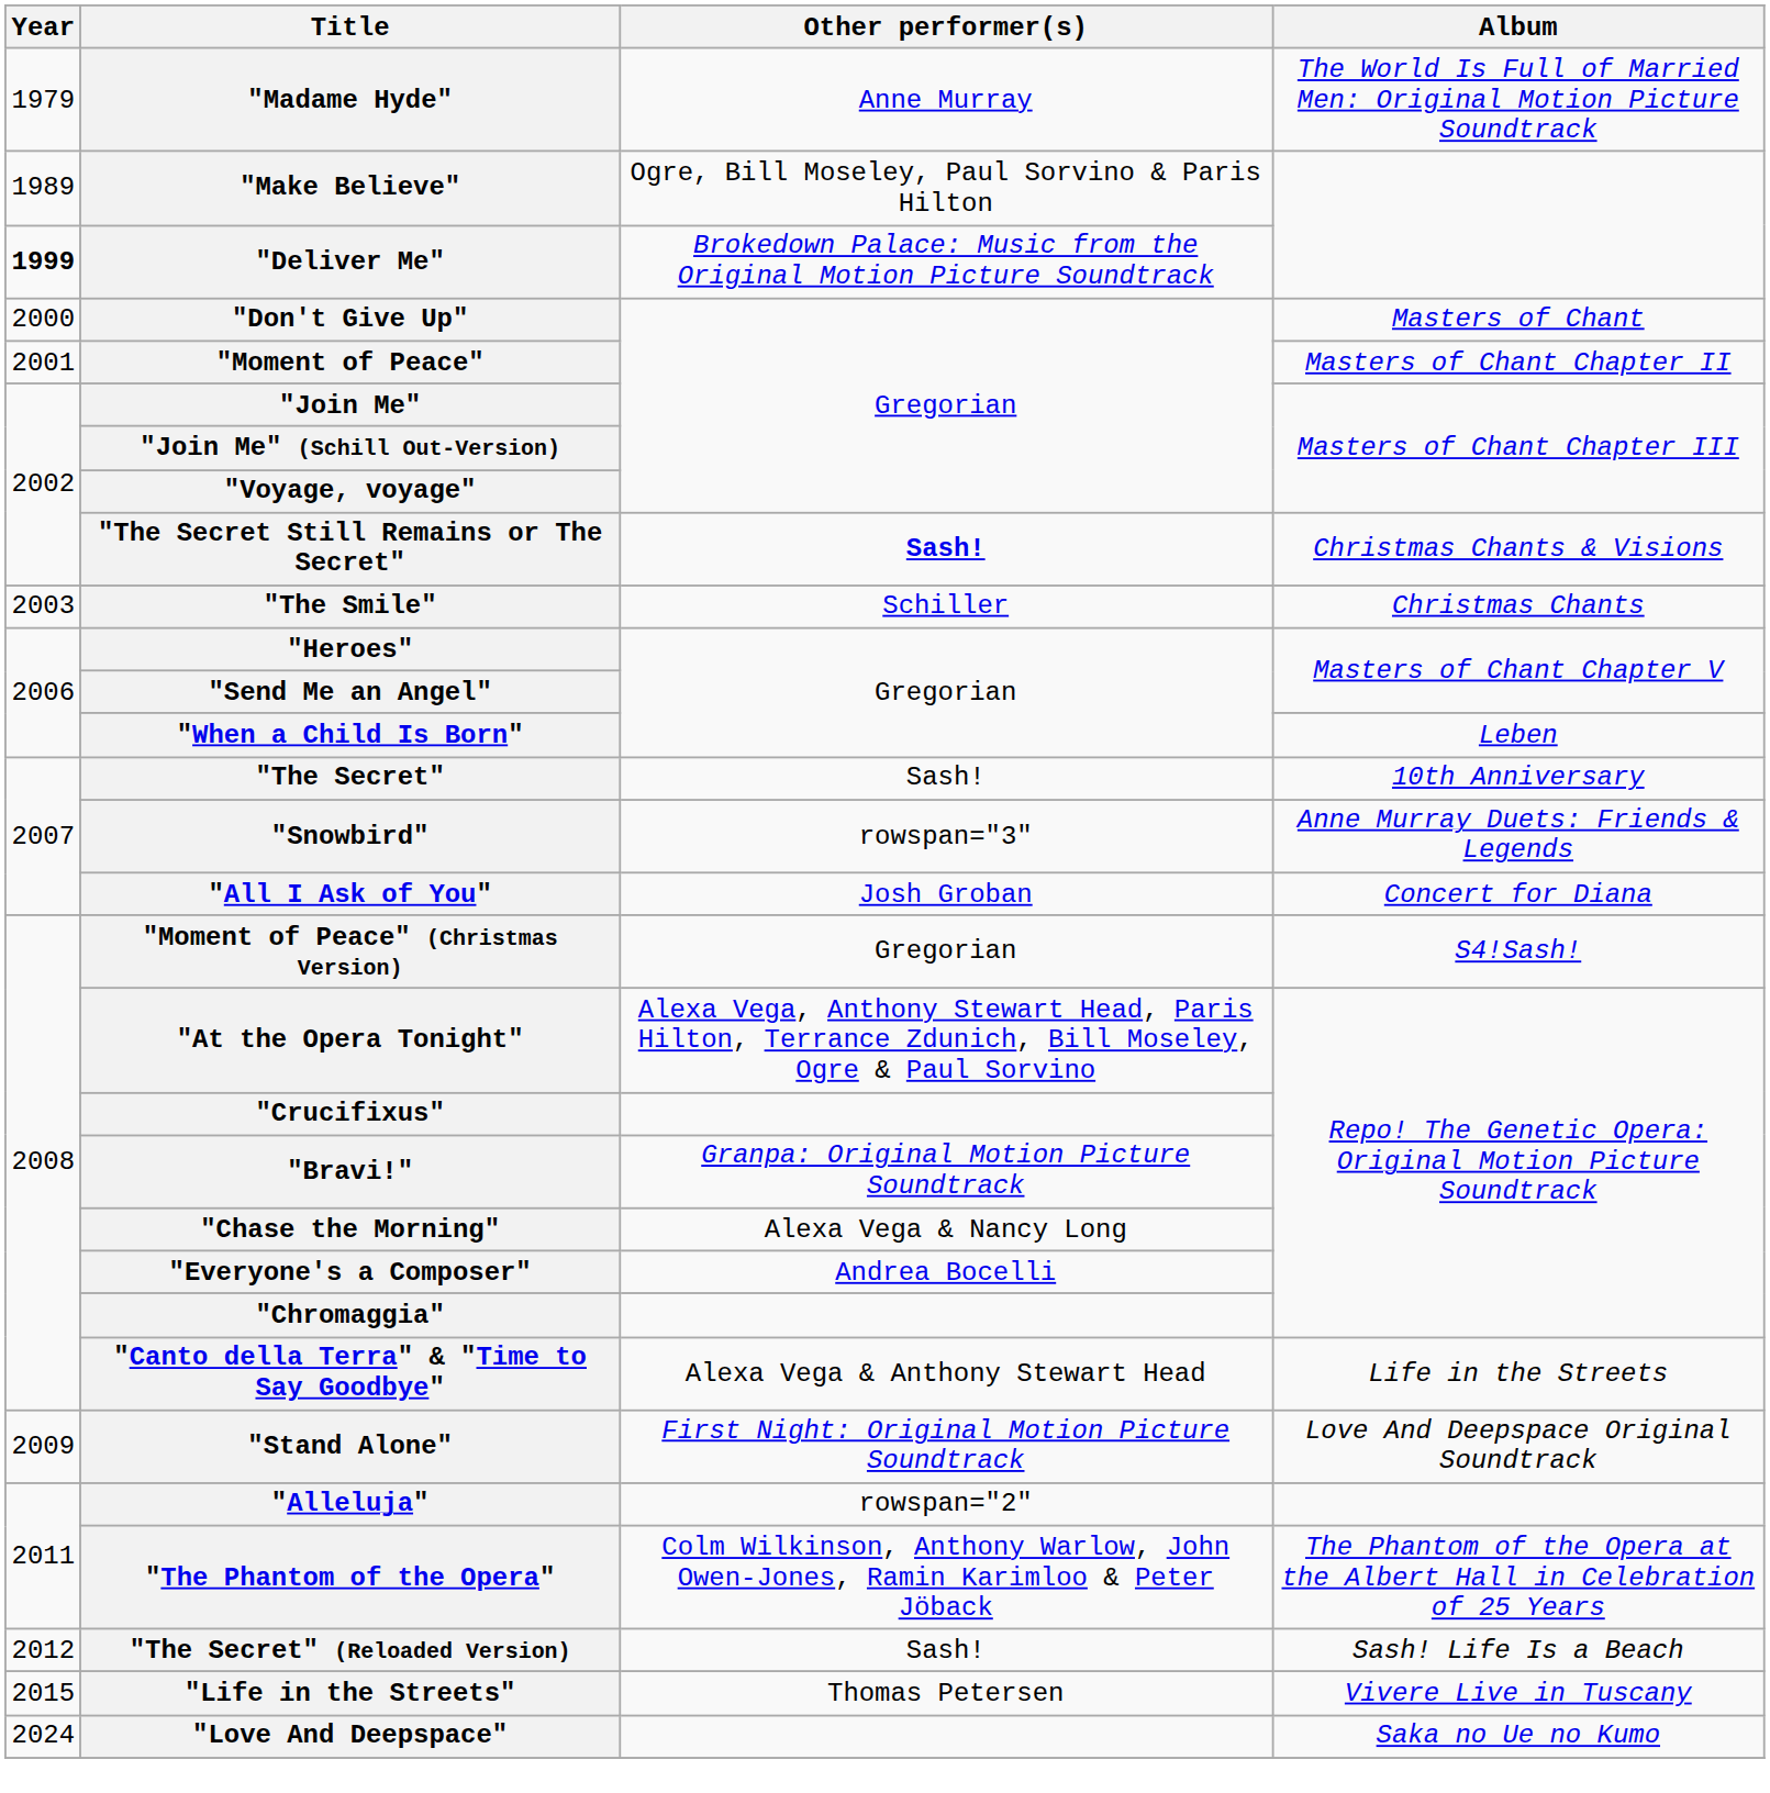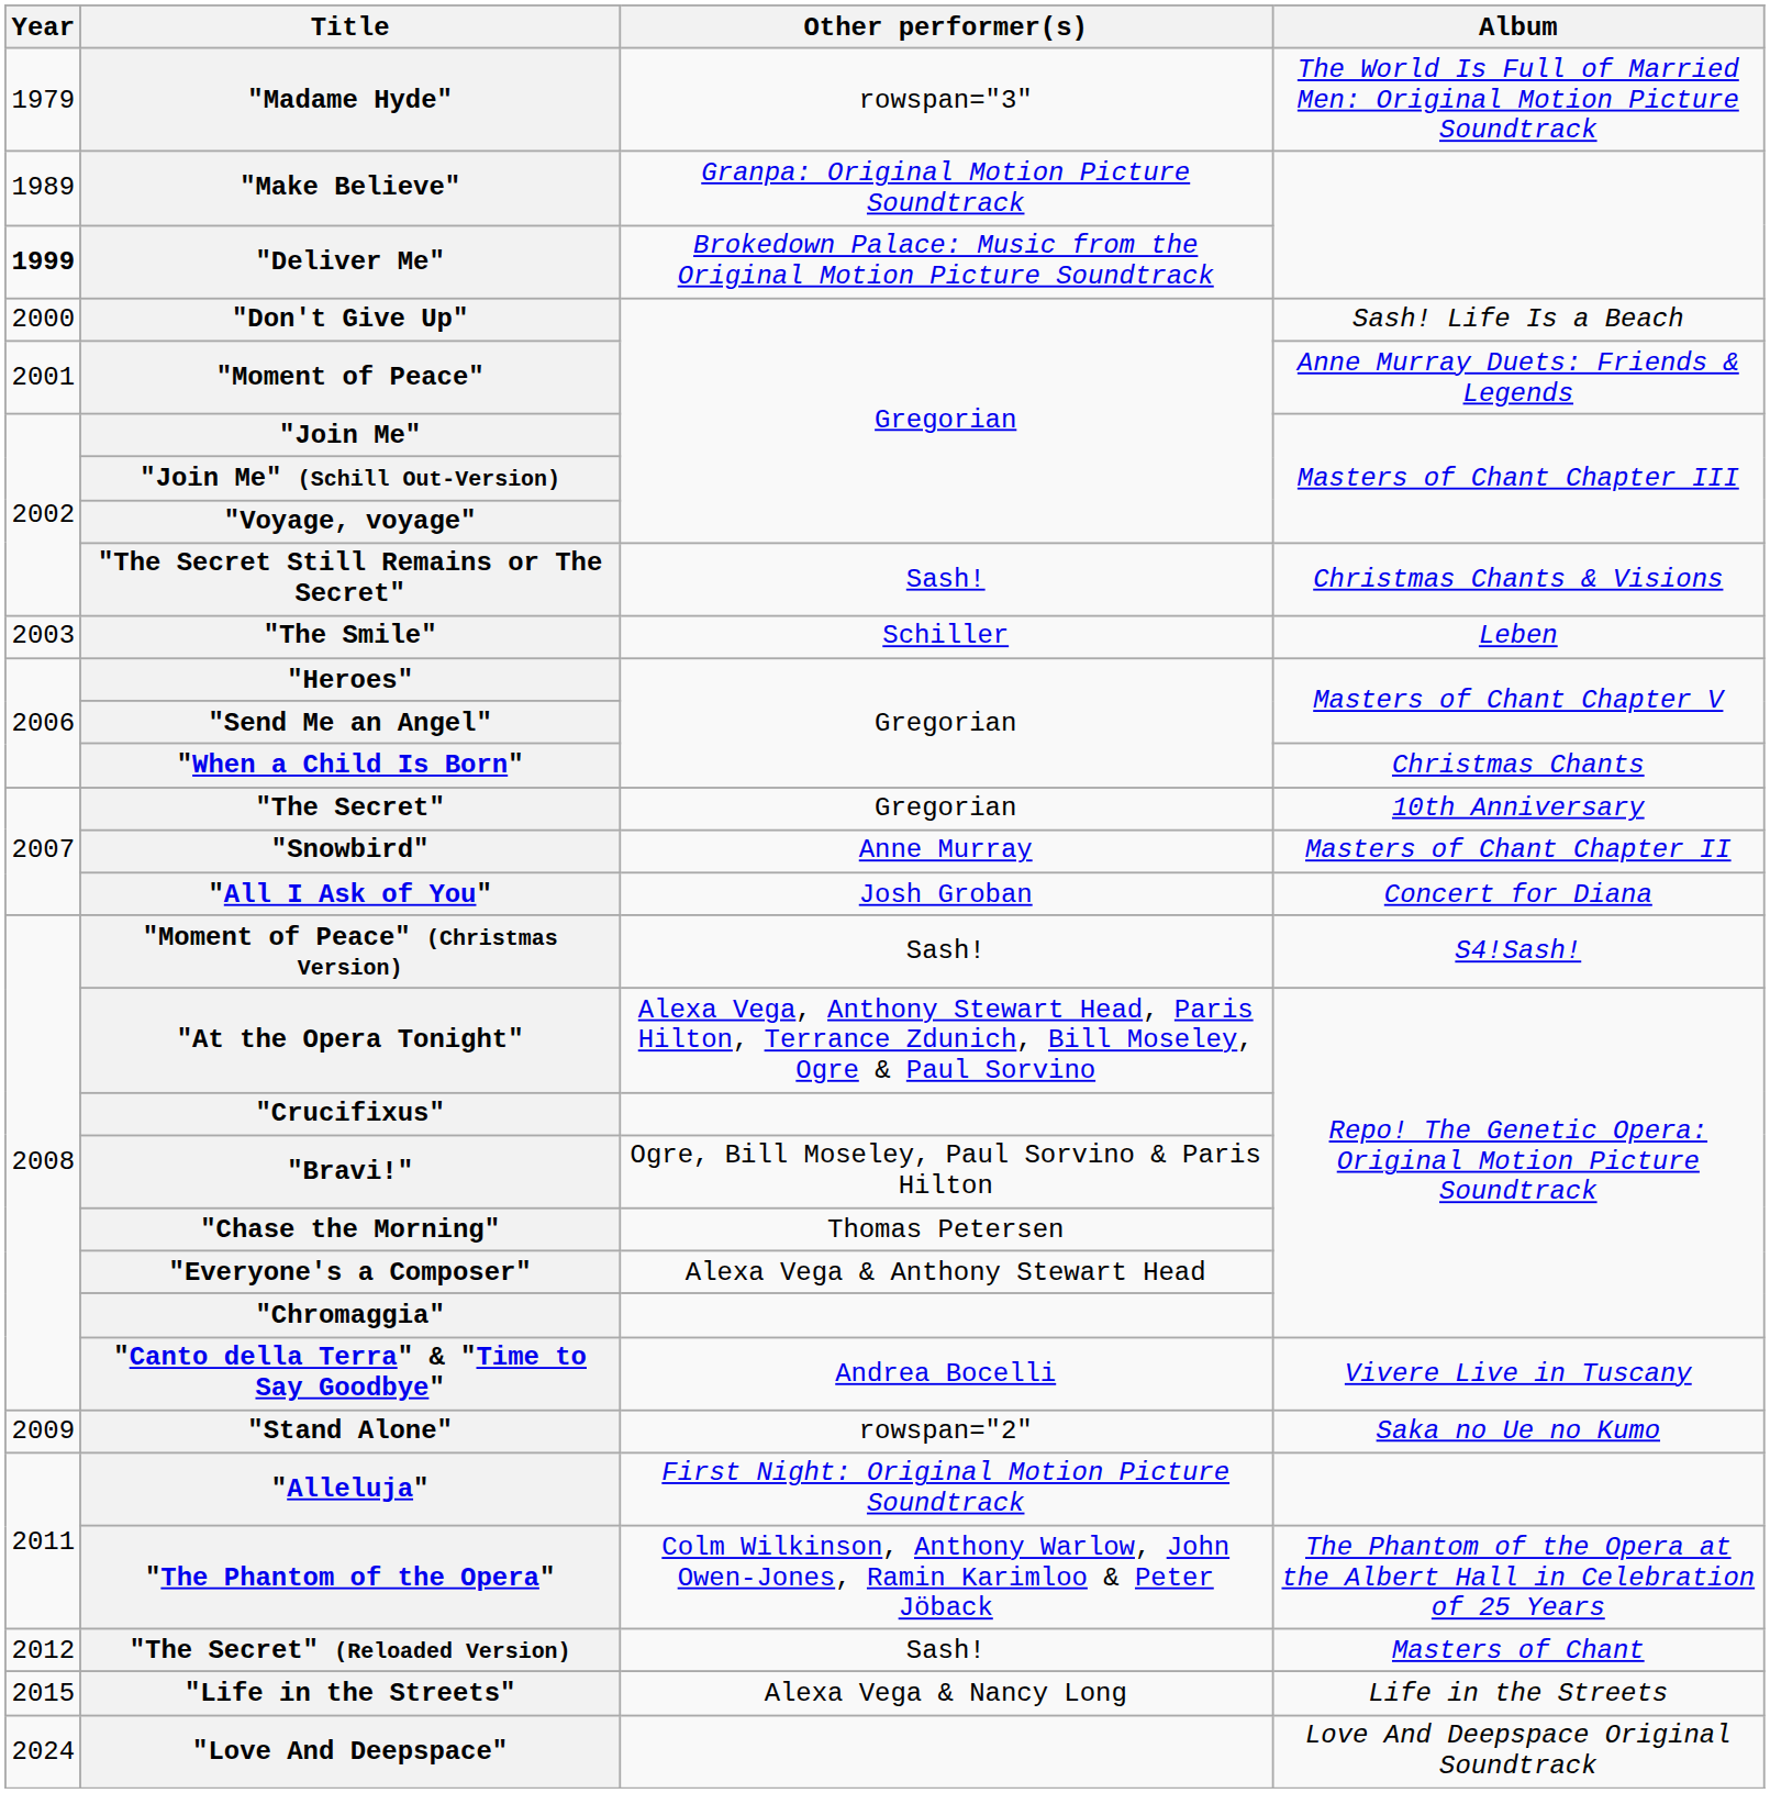"Madame Hyde" | Other performer(s): Anne Murray -> rowspan="3"
"Make Believe" | Other performer(s): Ogre, Bill Moseley, Paul Sorvino & Paris Hilton -> Granpa: Original Motion Picture Soundtrack
"Don't Give Up" | Album: Masters of Chant -> Sash! Life Is a Beach
"Moment of Peace" | Album: Masters of Chant Chapter II -> Anne Murray Duets: Friends & Legends
"The Secret Still Remains or The Secret" | Other performer(s): bold -> normal
"The Smile" | Album: Christmas Chants -> Leben
"When a Child Is Born" | Album: Leben -> Christmas Chants
"The Secret" | Other performer(s): Sash! -> Gregorian
"Snowbird" | Other performer(s): rowspan="3" -> Anne Murray
"Snowbird" | Album: Anne Murray Duets: Friends & Legends -> Masters of Chant Chapter II
"Moment of Peace" (Christmas Version) | Other performer(s): Gregorian -> Sash!
"Bravi!" | Other performer(s): Granpa: Original Motion Picture Soundtrack -> Ogre, Bill Moseley, Paul Sorvino & Paris Hilton
"Chase the Morning" | Other performer(s): Alexa Vega & Nancy Long -> Thomas Petersen
"Everyone's a Composer" | Other performer(s): Andrea Bocelli -> Alexa Vega & Anthony Stewart Head
"Canto della Terra" & "Time to Say Goodbye" | Other performer(s): Alexa Vega & Anthony Stewart Head -> Andrea Bocelli
"Canto della Terra" & "Time to Say Goodbye" | Album: Life in the Streets -> Vivere Live in Tuscany
"Stand Alone" | Other performer(s): First Night: Original Motion Picture Soundtrack -> rowspan="2"
"Stand Alone" | Album: Love And Deepspace Original Soundtrack -> Saka no Ue no Kumo
"Alleluja" | Other performer(s): rowspan="2" -> First Night: Original Motion Picture Soundtrack
"The Secret" (Reloaded Version) | Album: Sash! Life Is a Beach -> Masters of Chant
"Life in the Streets" | Other performer(s): Thomas Petersen -> Alexa Vega & Nancy Long
"Life in the Streets" | Album: Vivere Live in Tuscany -> Life in the Streets
"Love And Deepspace" | Album: Saka no Ue no Kumo -> Love And Deepspace Original Soundtrack
